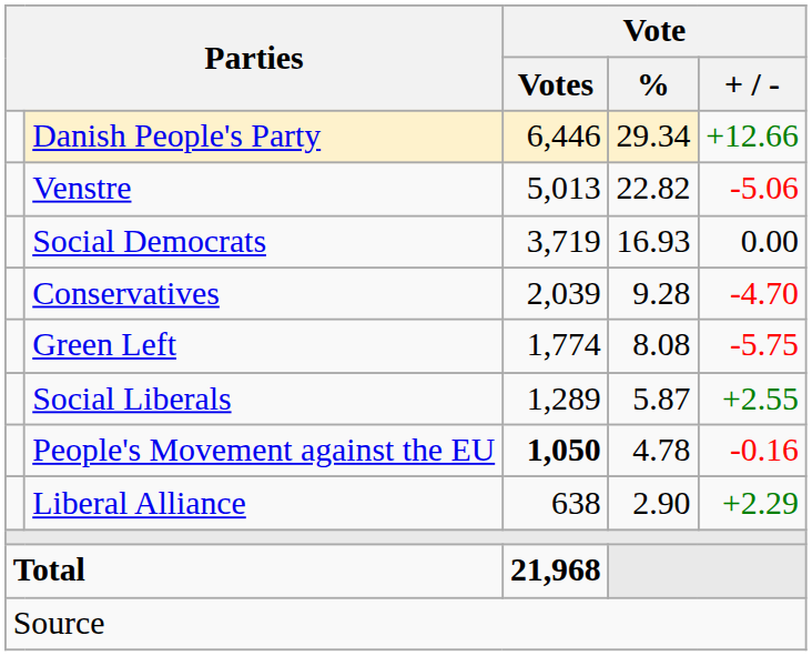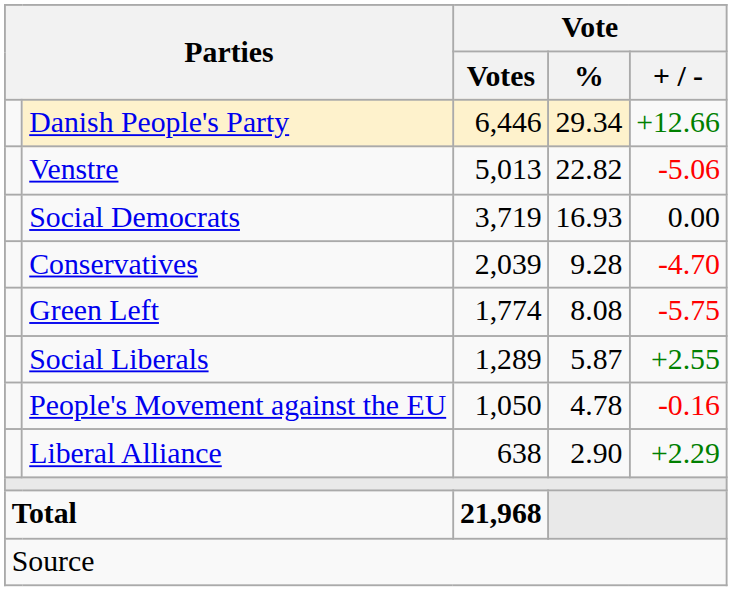People's Movement against the EU | Vote / Votes: bold -> normal
